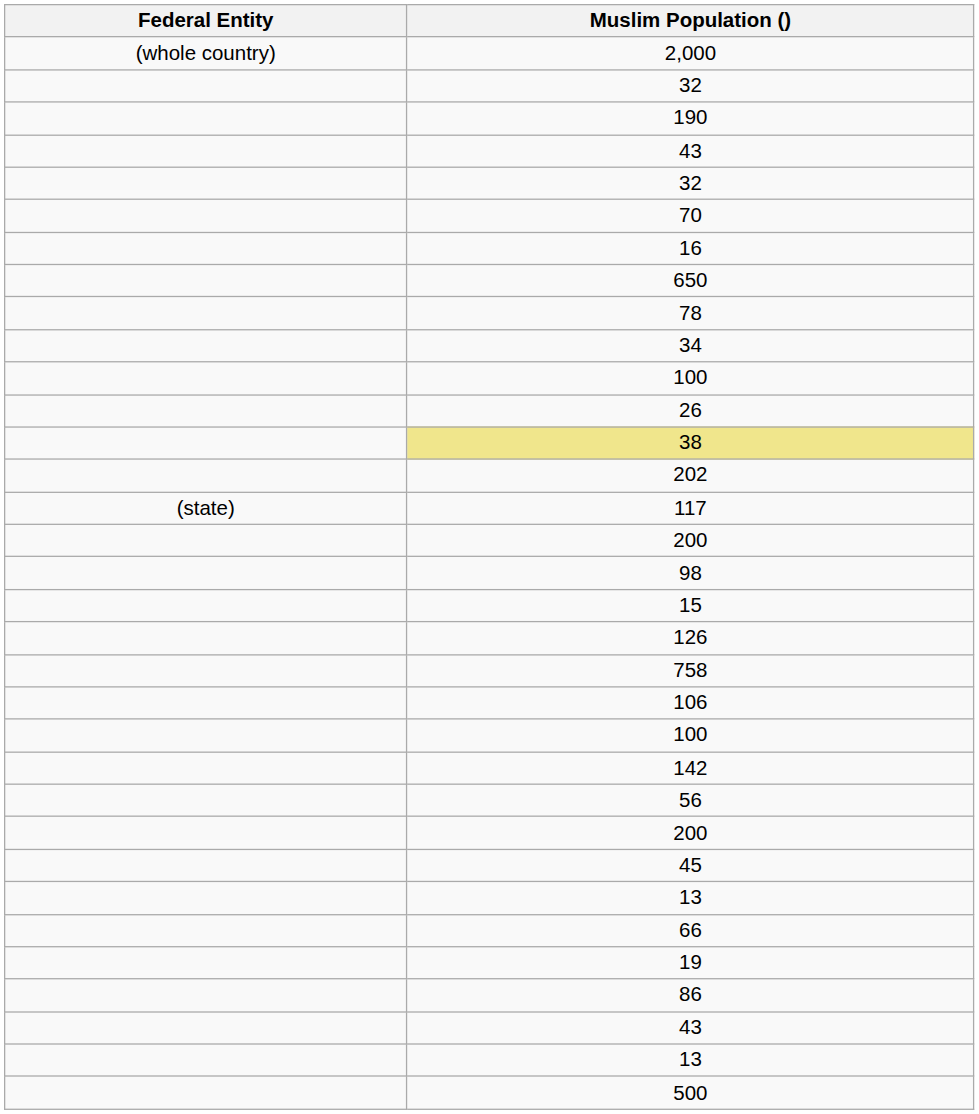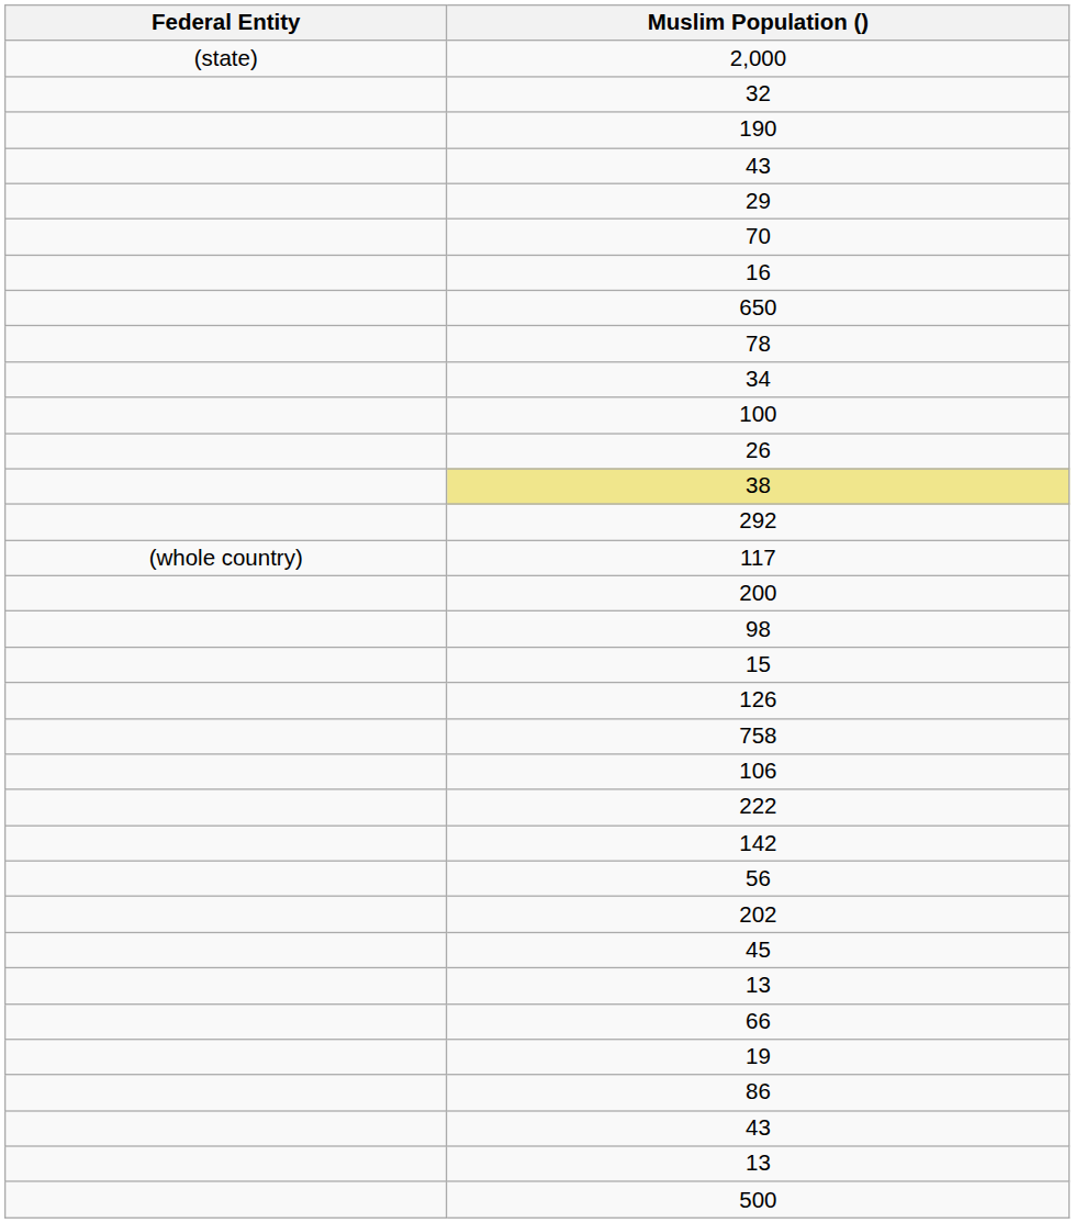row 2 | Federal Entity: (whole country) -> (state)
row 6 | Muslim Population (): 32 -> 29
row 15 | Muslim Population (): 202 -> 292
row 16 | Federal Entity: (state) -> (whole country)
row 23 | Muslim Population (): 100 -> 222
row 26 | Muslim Population (): 200 -> 202
